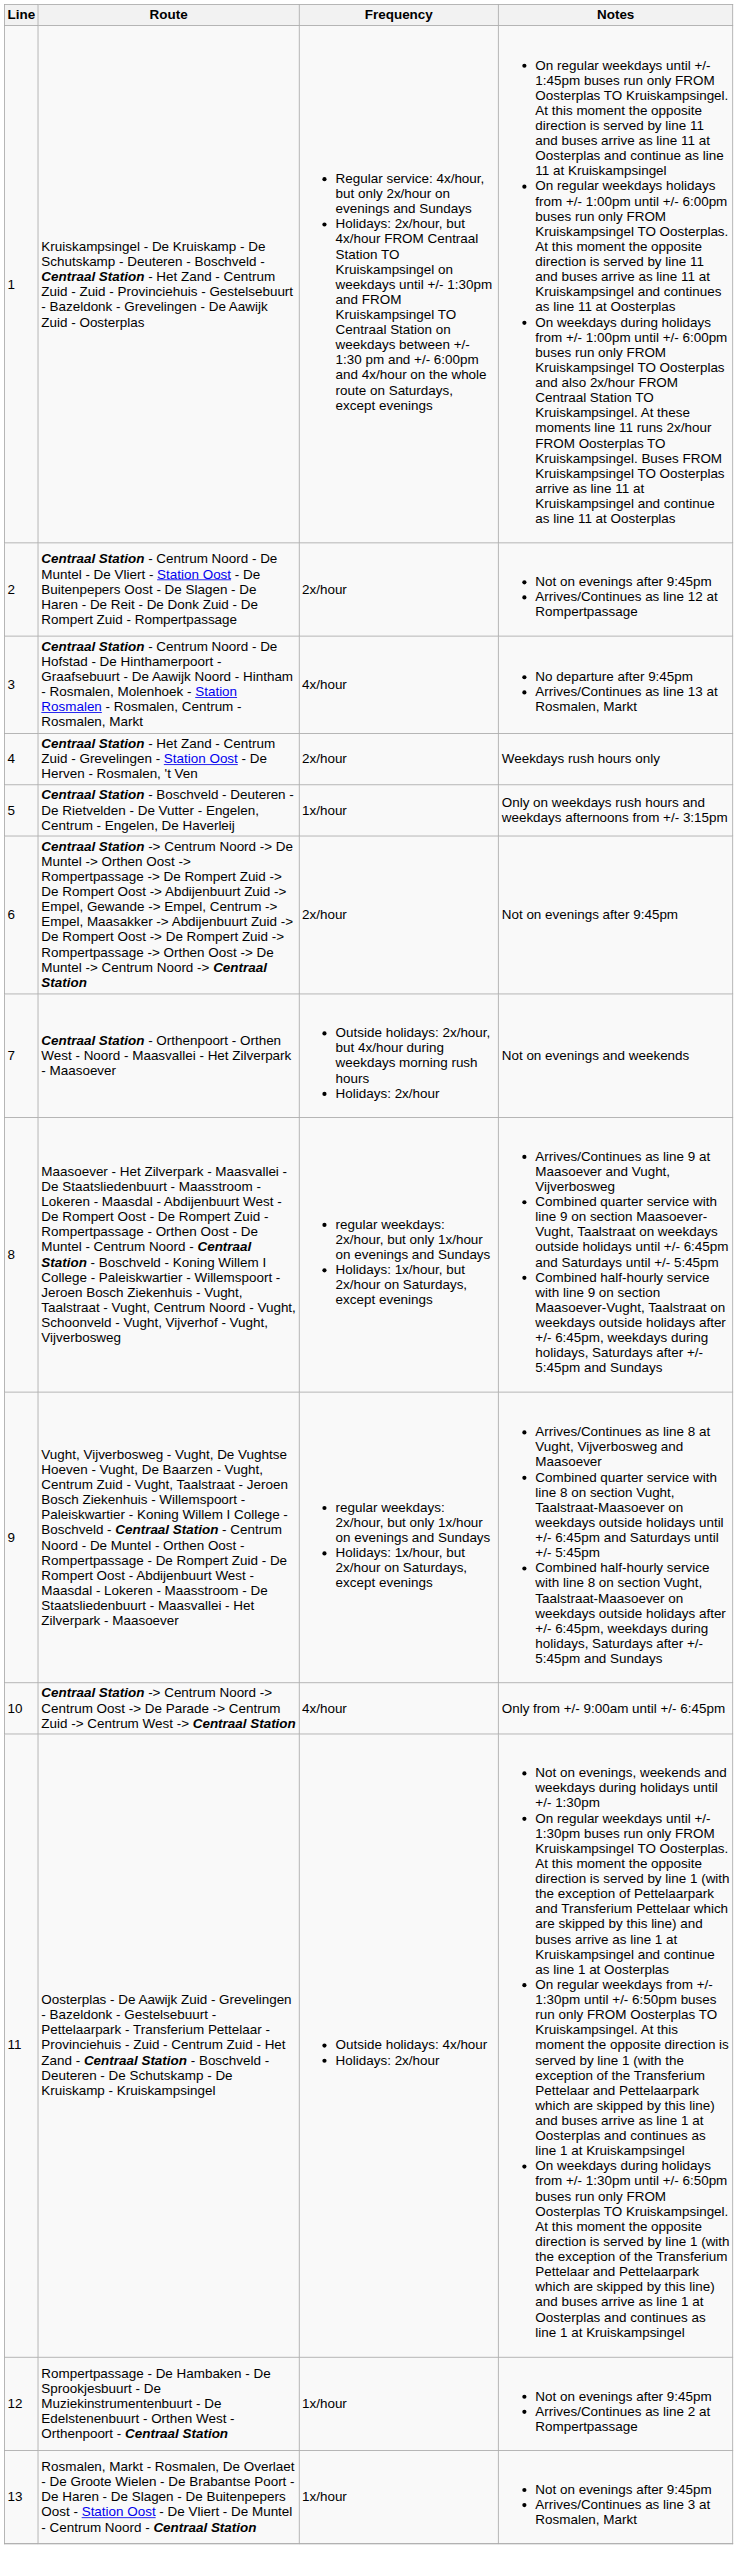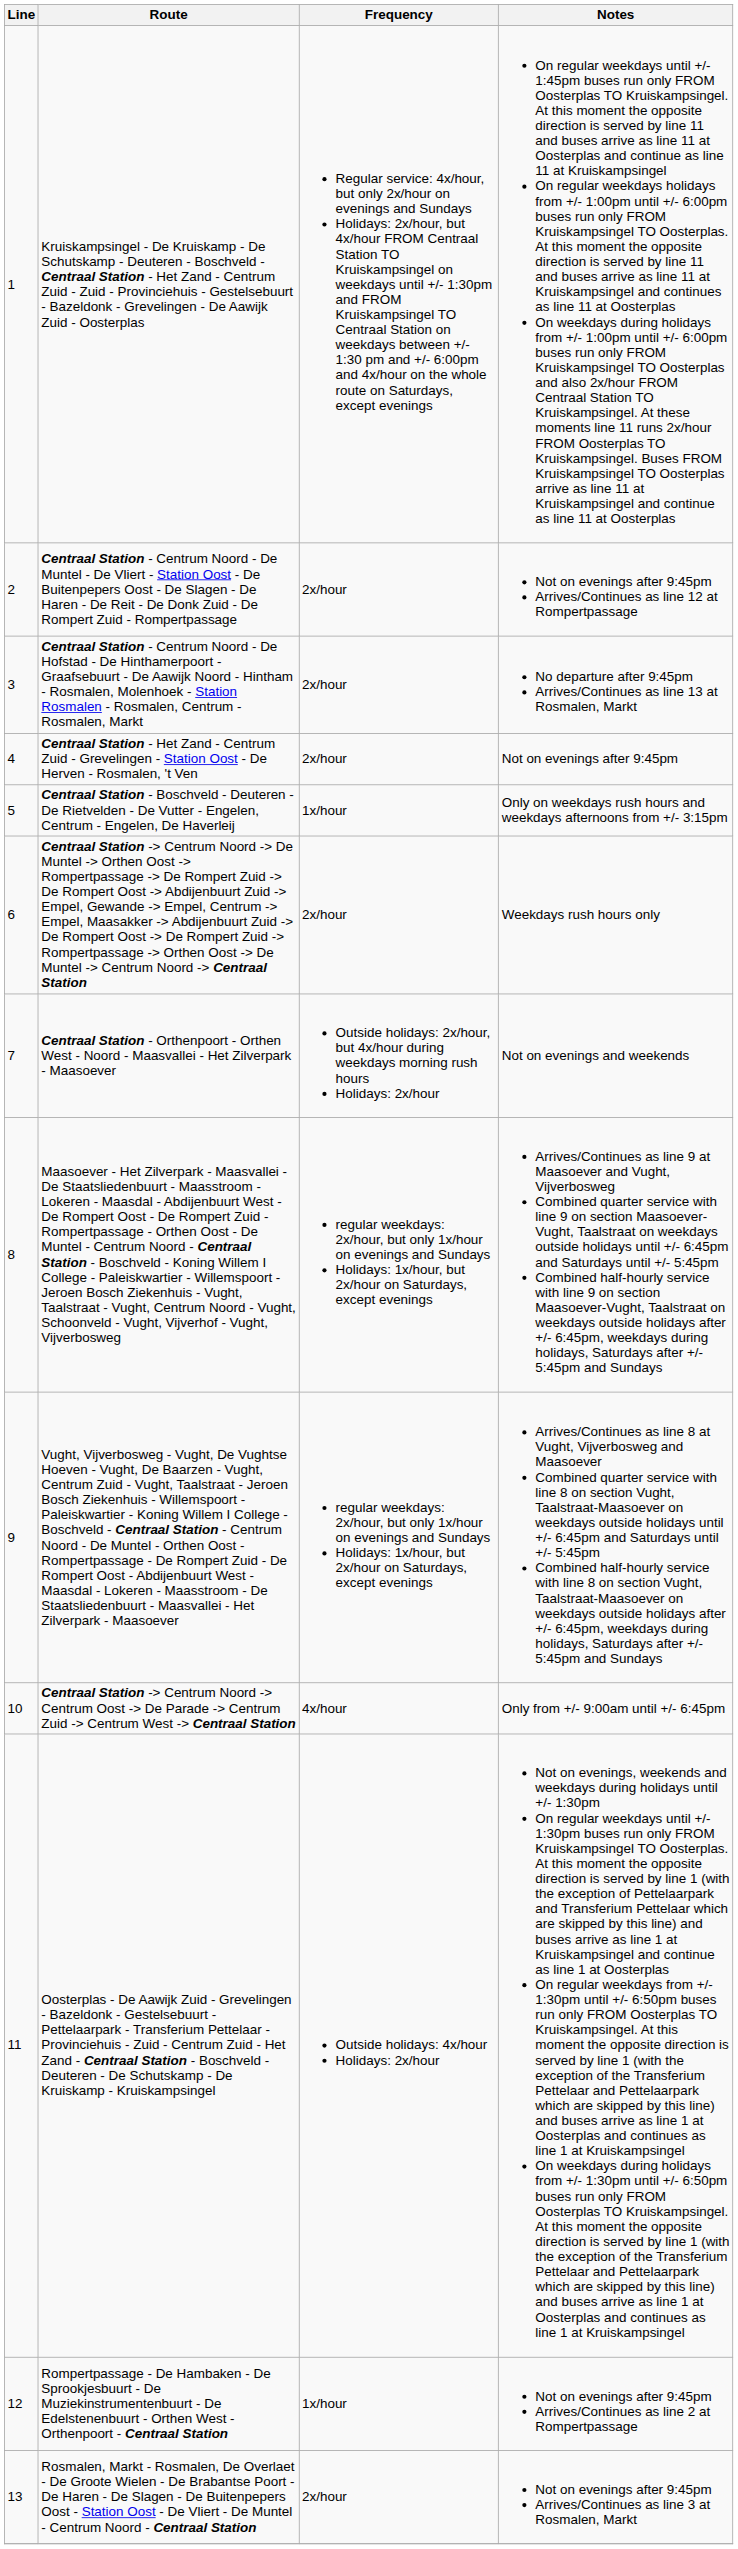row 4 | Frequency: 4x/hour -> 2x/hour
row 5 | Notes: Weekdays rush hours only -> Not on evenings after 9:45pm
row 7 | Notes: Not on evenings after 9:45pm -> Weekdays rush hours only
row 14 | Frequency: 1x/hour -> 2x/hour
